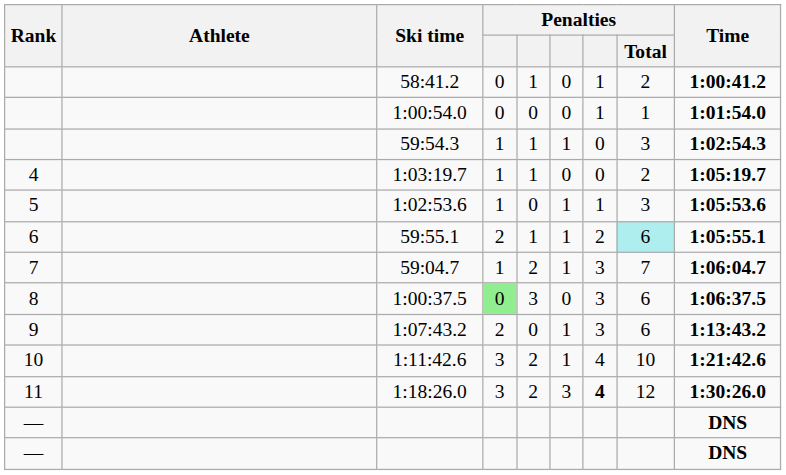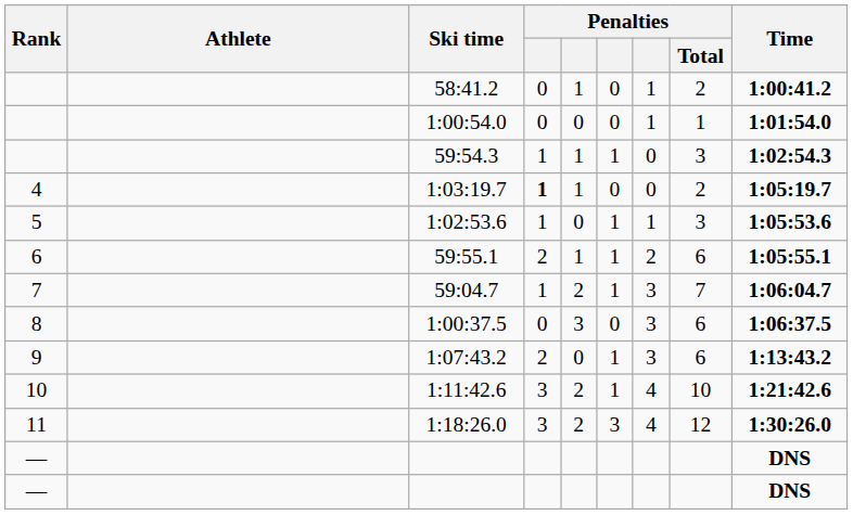1:03:19.7 | column 4: normal -> bold
59:55.1 | Penalties / Total: paleturquoise background -> no background
1:00:37.5 | column 4: lightgreen background -> no background
1:18:26.0 | column 7: bold -> normal
